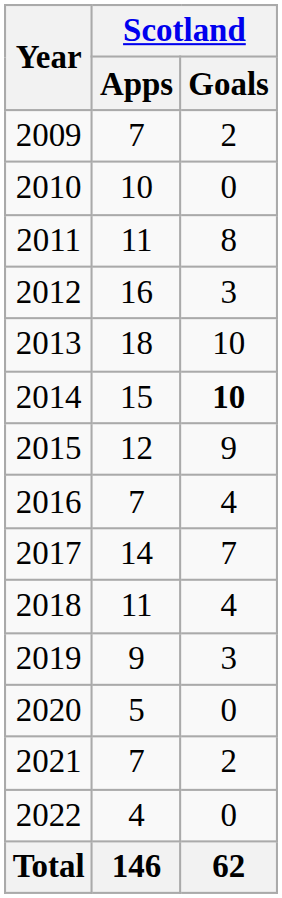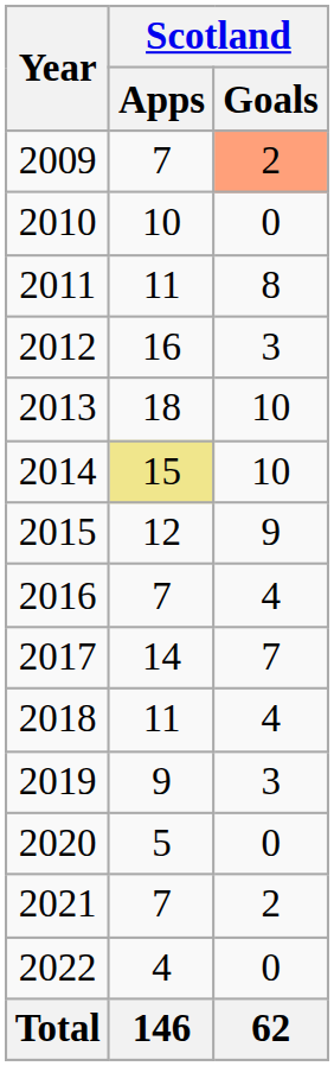2009 | Scotland / Goals: no background -> lightsalmon background
2014 | Scotland / Apps: no background -> khaki background
2014 | Scotland / Goals: bold -> normal
